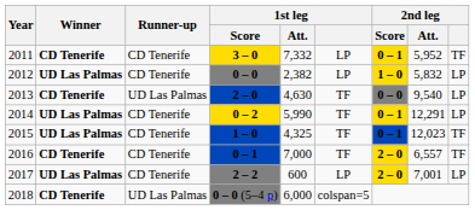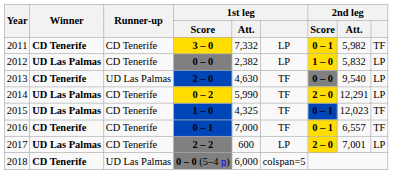2011 | 2nd leg / Att.: 5,952 -> 5,982
2014 | 2nd leg / Score: 0 – 1 -> 2 – 0
2016 | 2nd leg / Score: 2 – 0 -> 0 – 1
